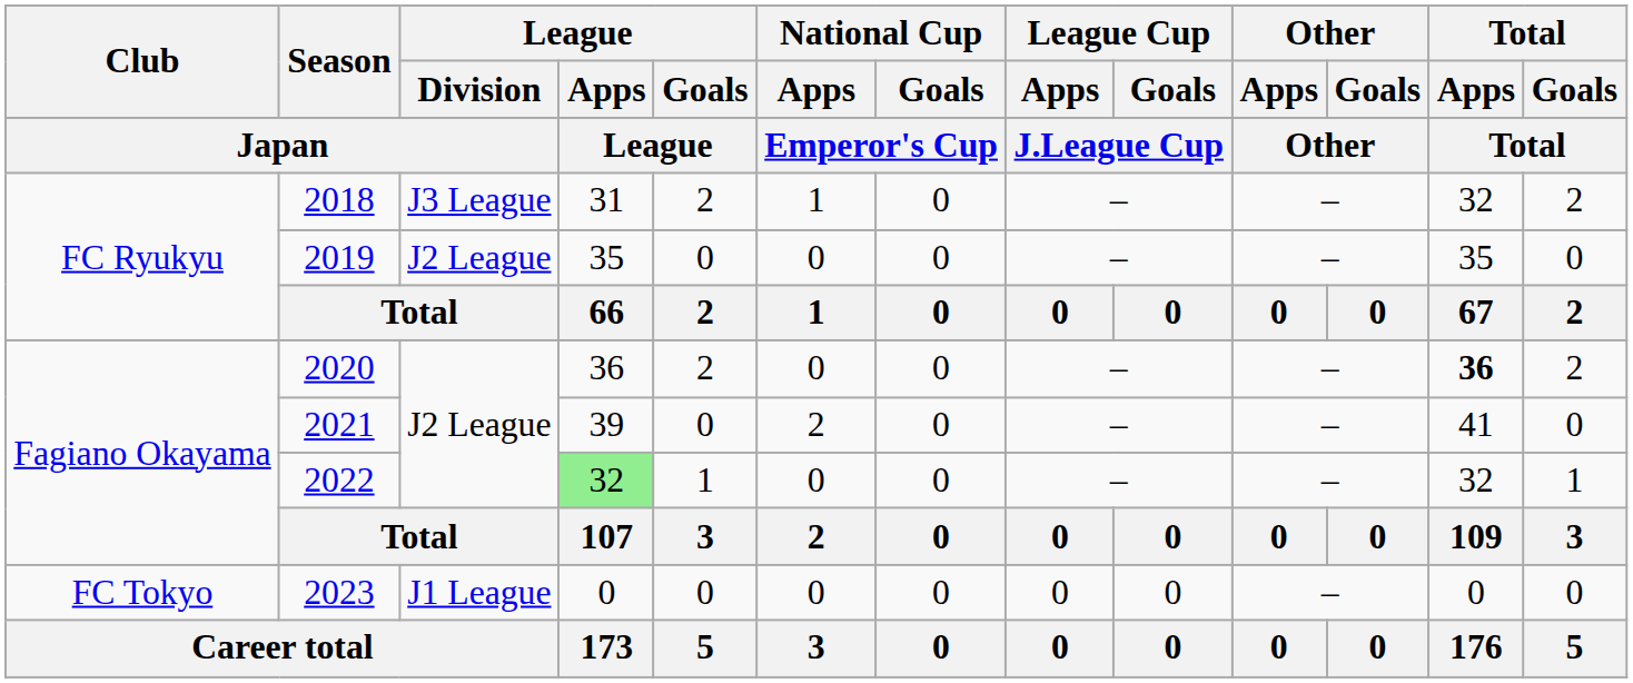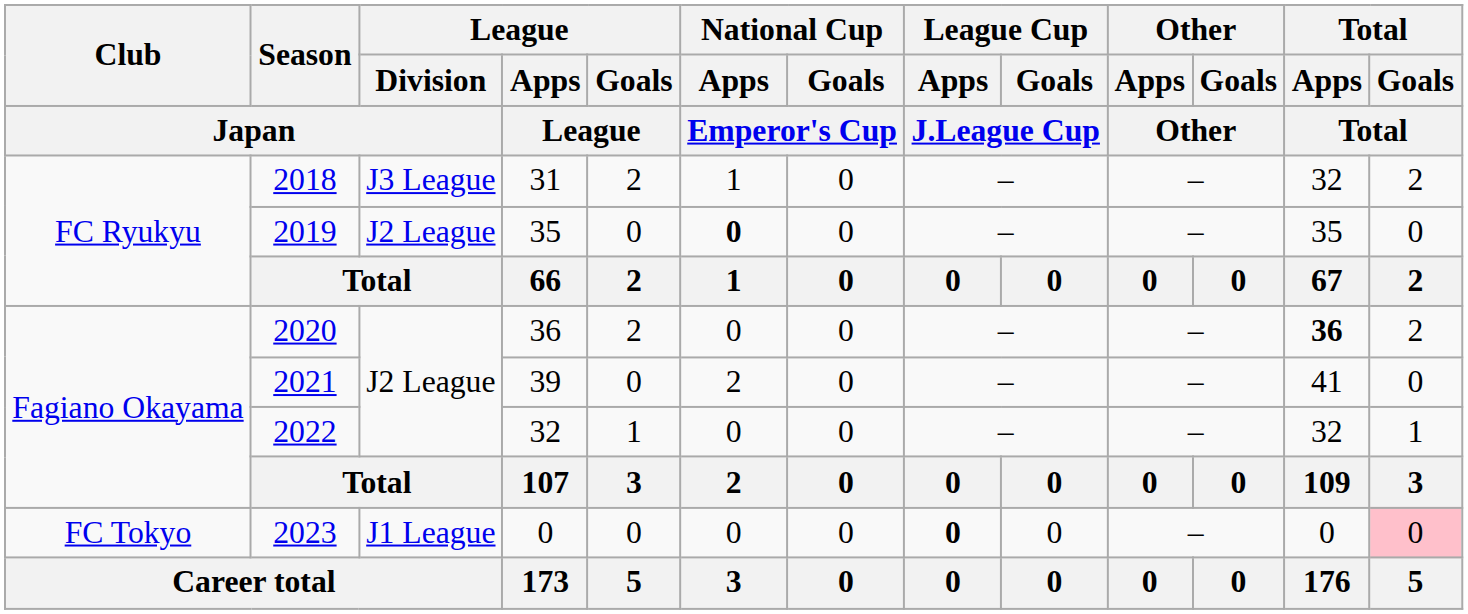2019 | National Cup / Apps / Emperor's Cup: normal -> bold
2022 | League / Apps / League: lightgreen background -> no background
2023 | League Cup / Apps / J.League Cup: normal -> bold
2023 | Total / Goals / Total: no background -> pink background
